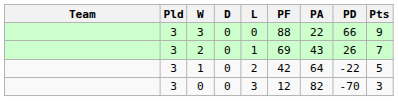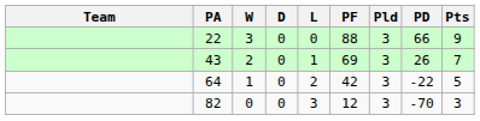columns swapped: Pld <-> PA
